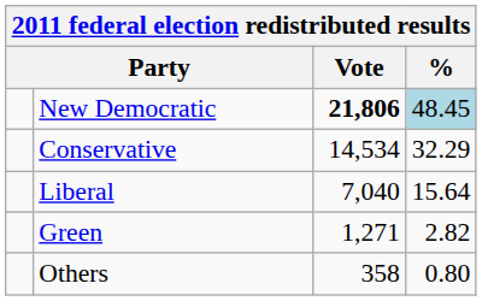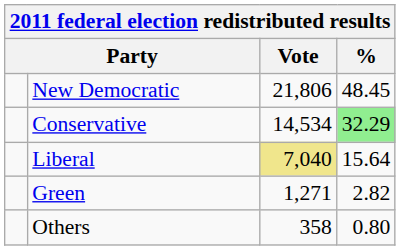New Democratic | Vote: bold -> normal
New Democratic | %: lightblue background -> no background
Conservative | %: no background -> lightgreen background
Liberal | Vote: no background -> khaki background
